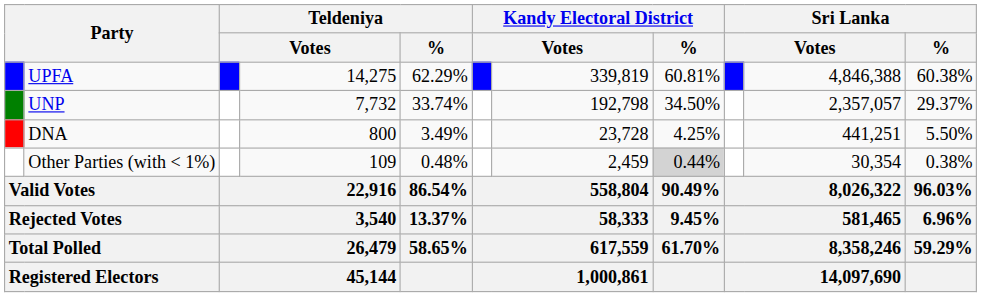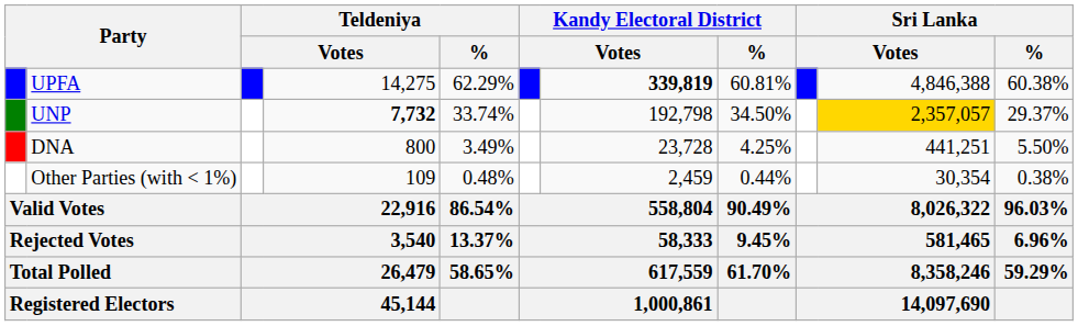UPFA | column 7: normal -> bold
UNP | column 4: normal -> bold
UNP | column 10: no background -> gold background
Other Parties (with < 1%) | Kandy Electoral District / %: lightgrey background -> no background
